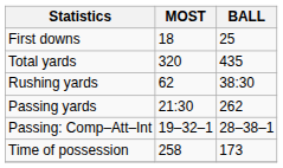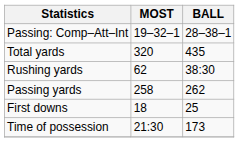rows swapped: First downs <-> Passing: Comp–Att–Int
Passing yards | MOST: 21:30 -> 258
Time of possession | MOST: 258 -> 21:30
